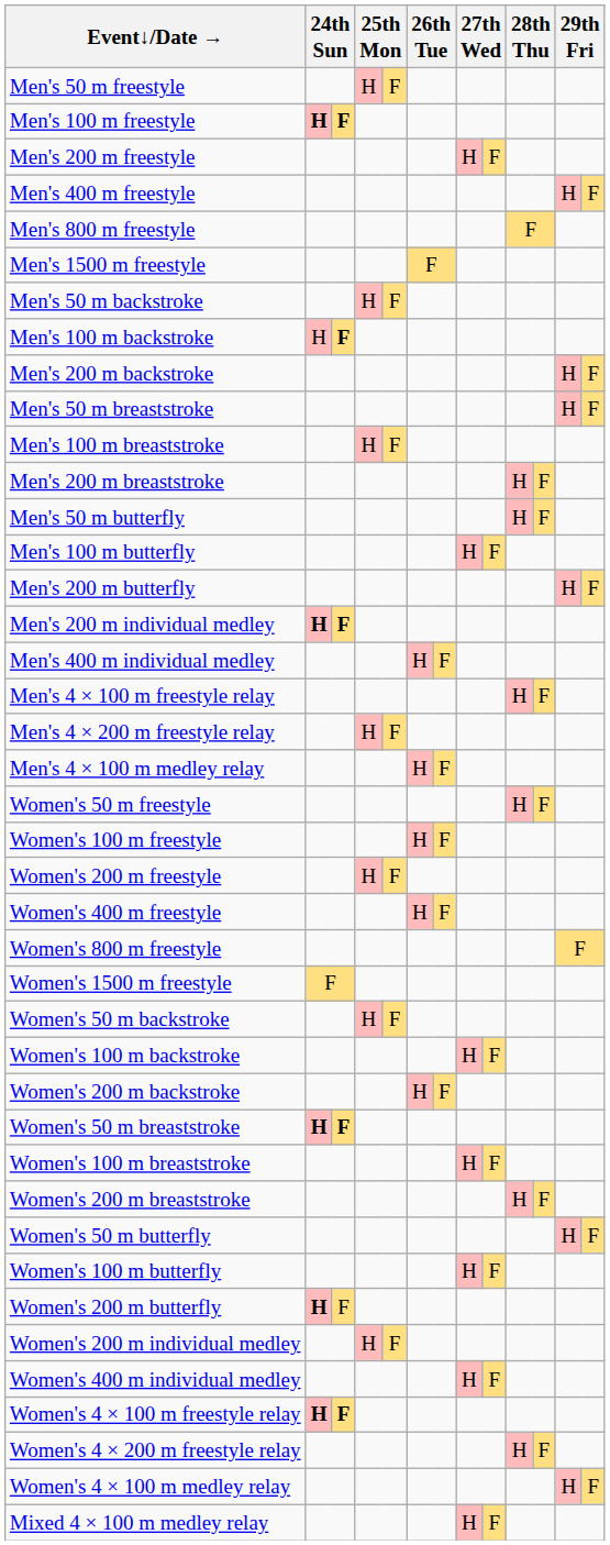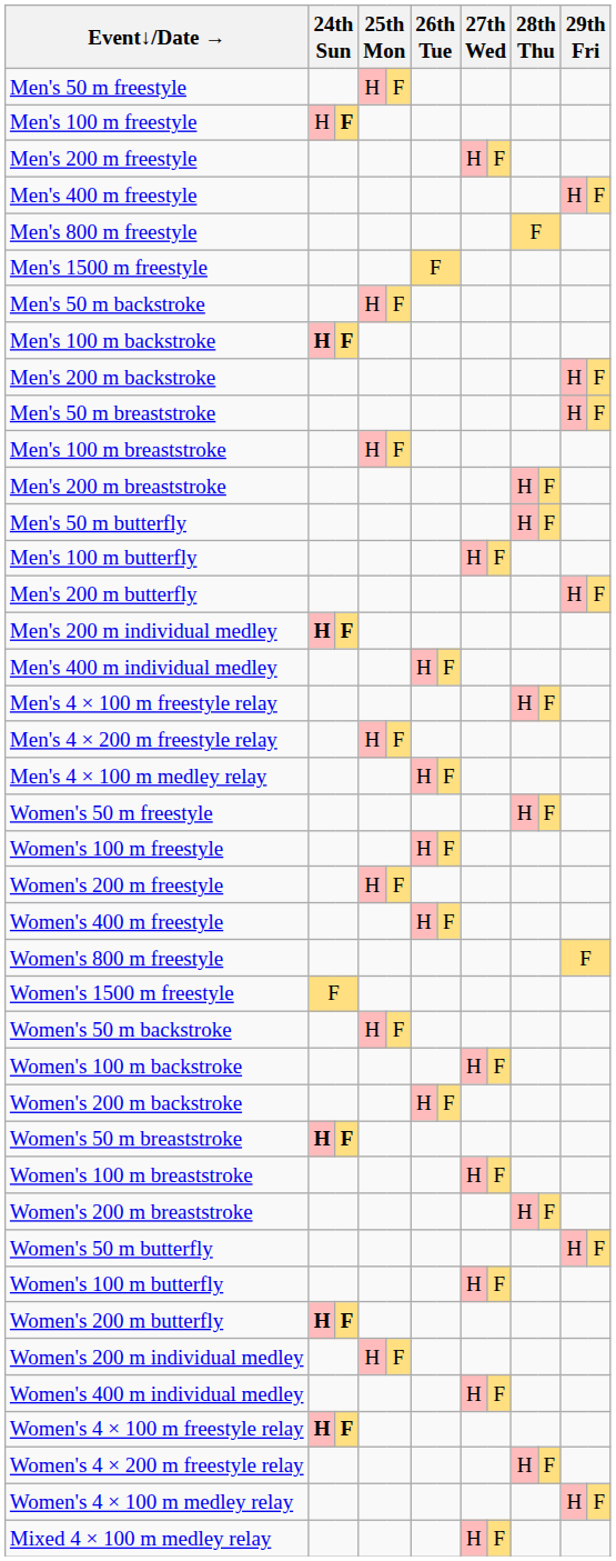Men's 100 m freestyle | column 2: bold -> normal
Men's 100 m backstroke | column 2: normal -> bold
Women's 200 m butterfly | column 3: normal -> bold
